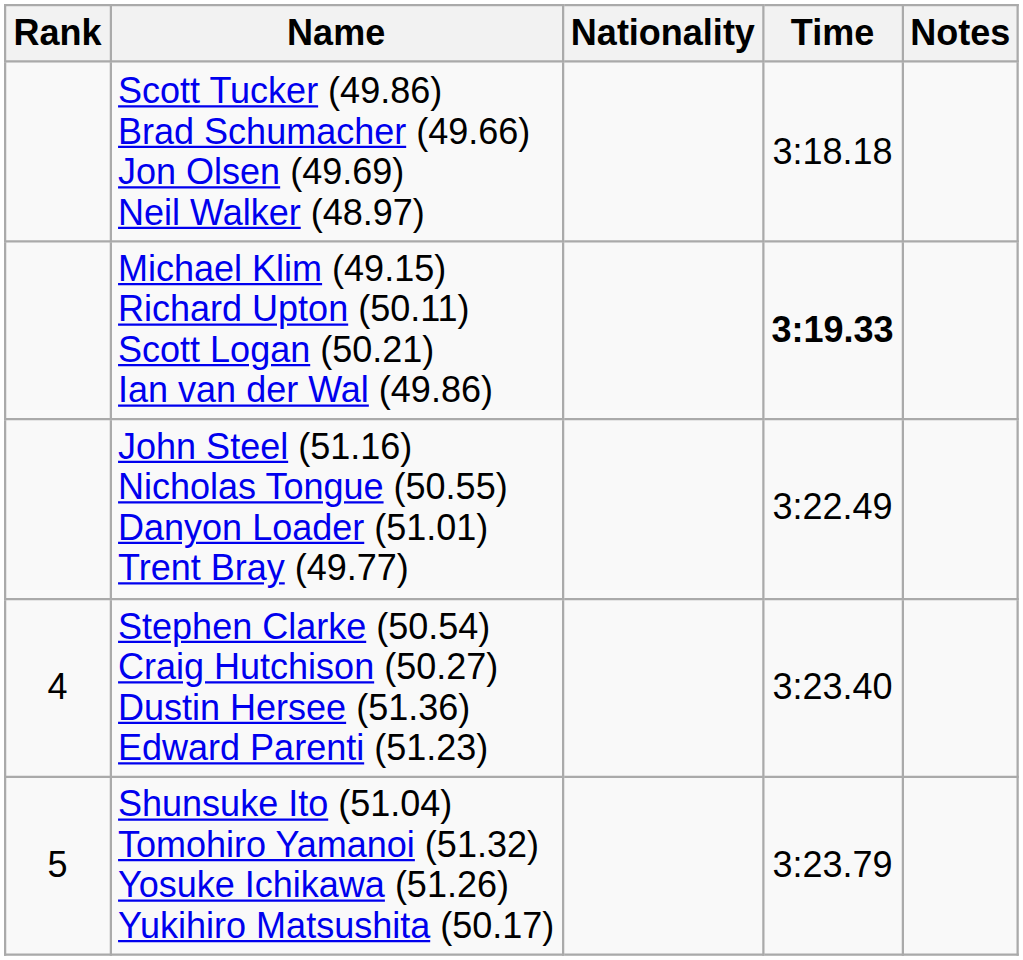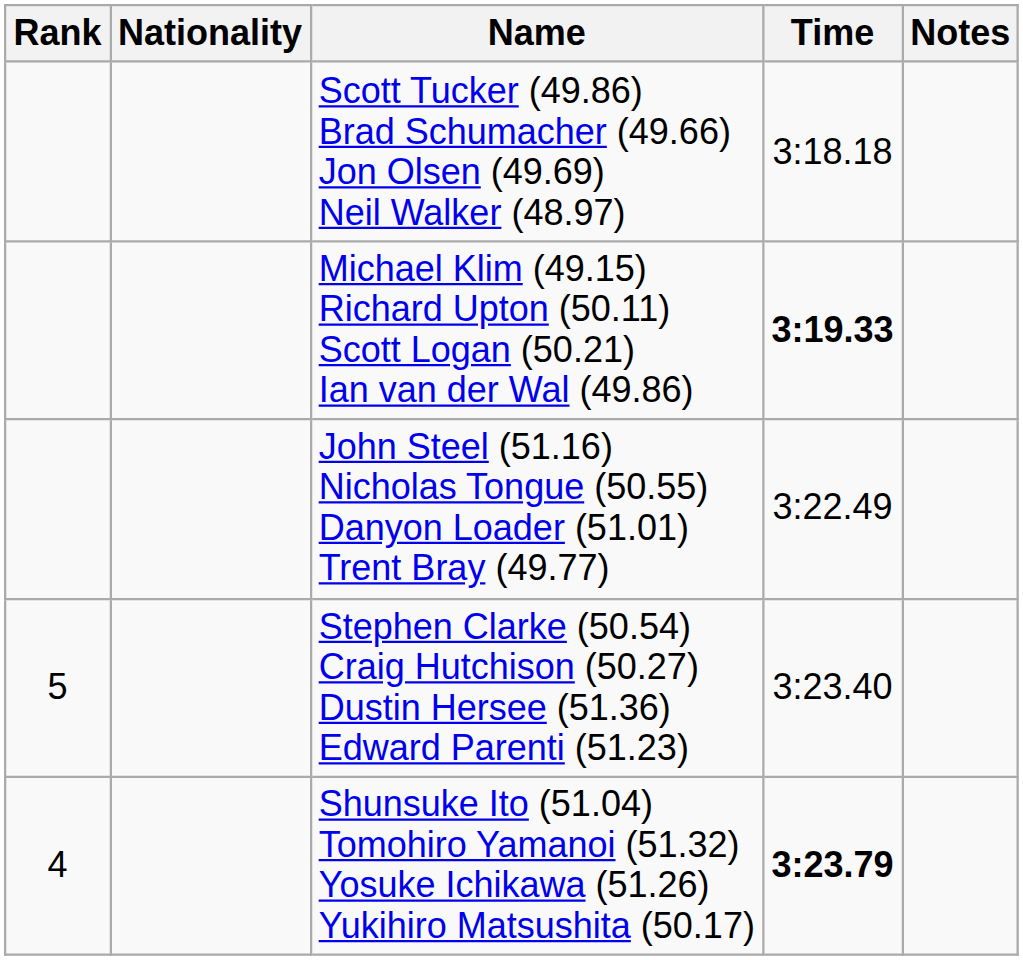columns swapped: Name <-> Nationality
row 5 | Rank: 4 -> 5
row 6 | Rank: 5 -> 4
row 6 | Time: normal -> bold
